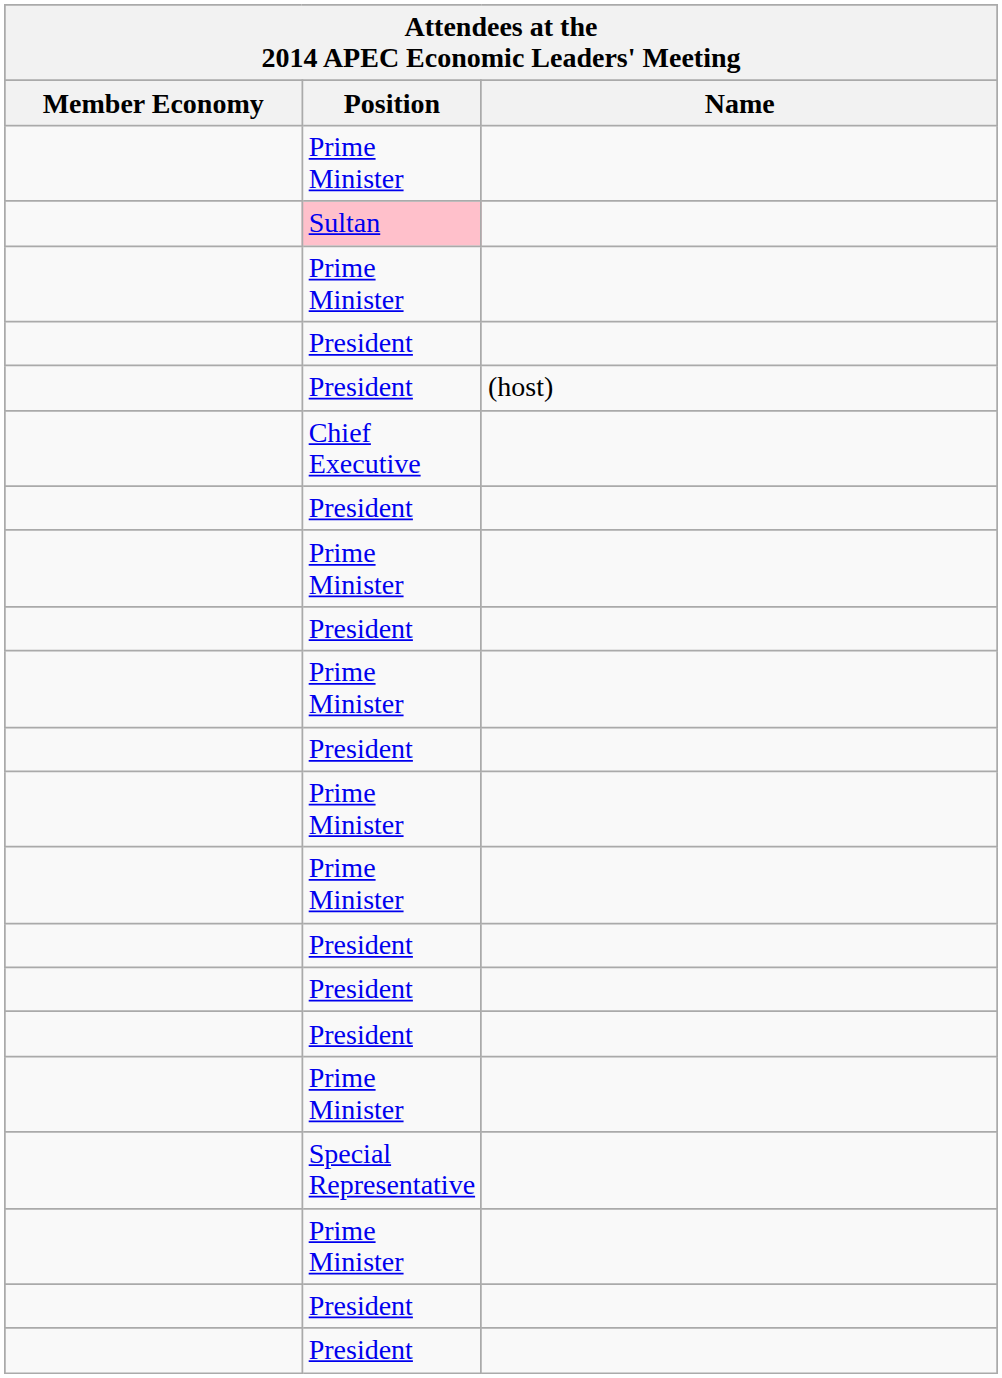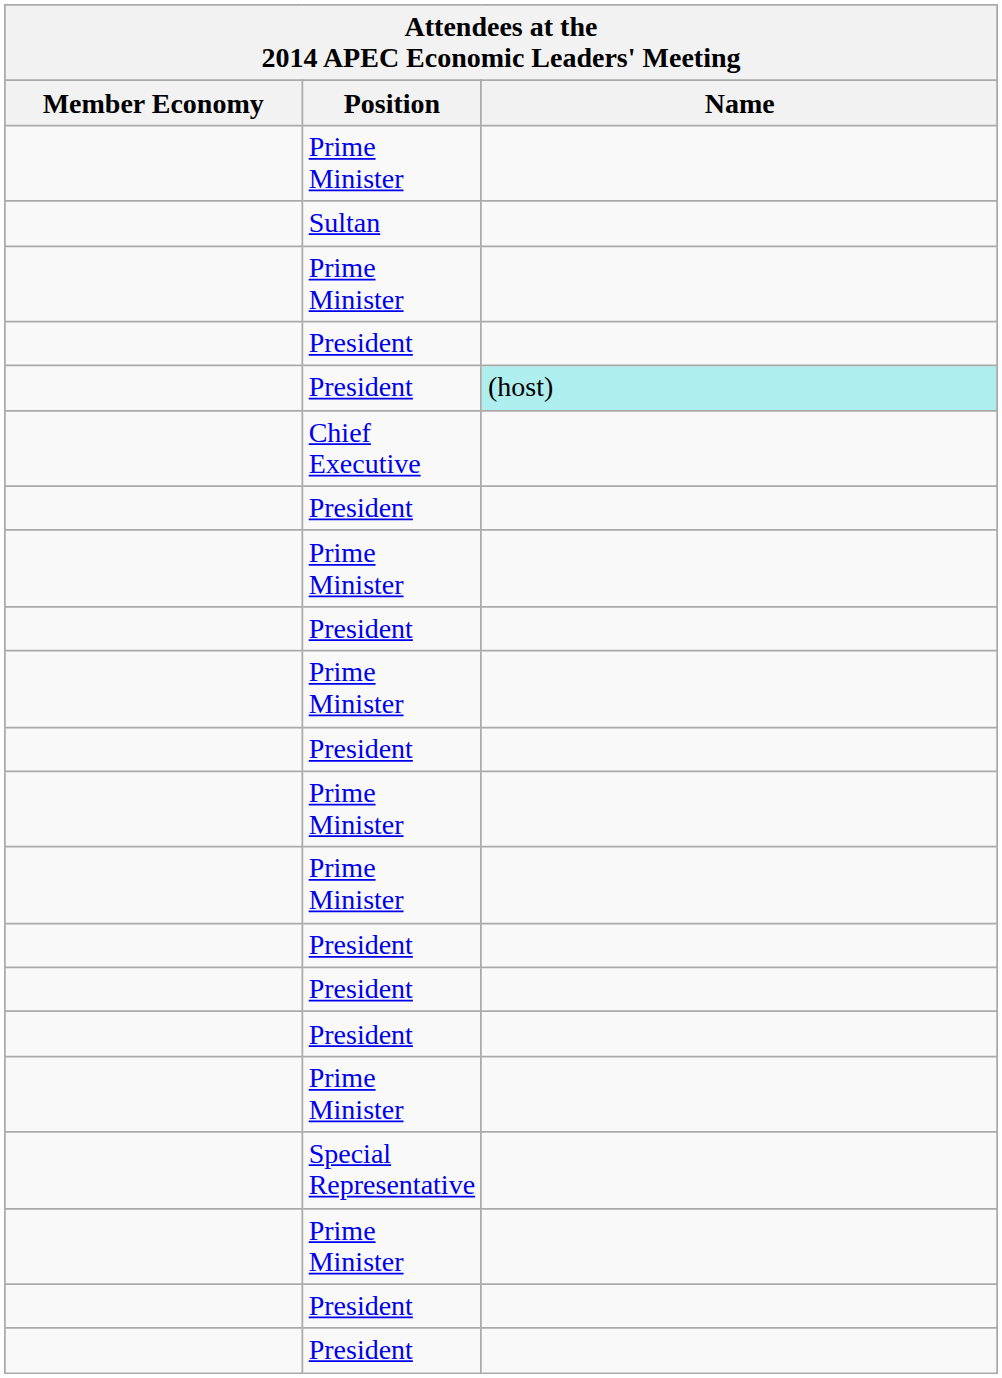Sultan | Position: pink background -> no background
President / (host) | Name: no background -> paleturquoise background
